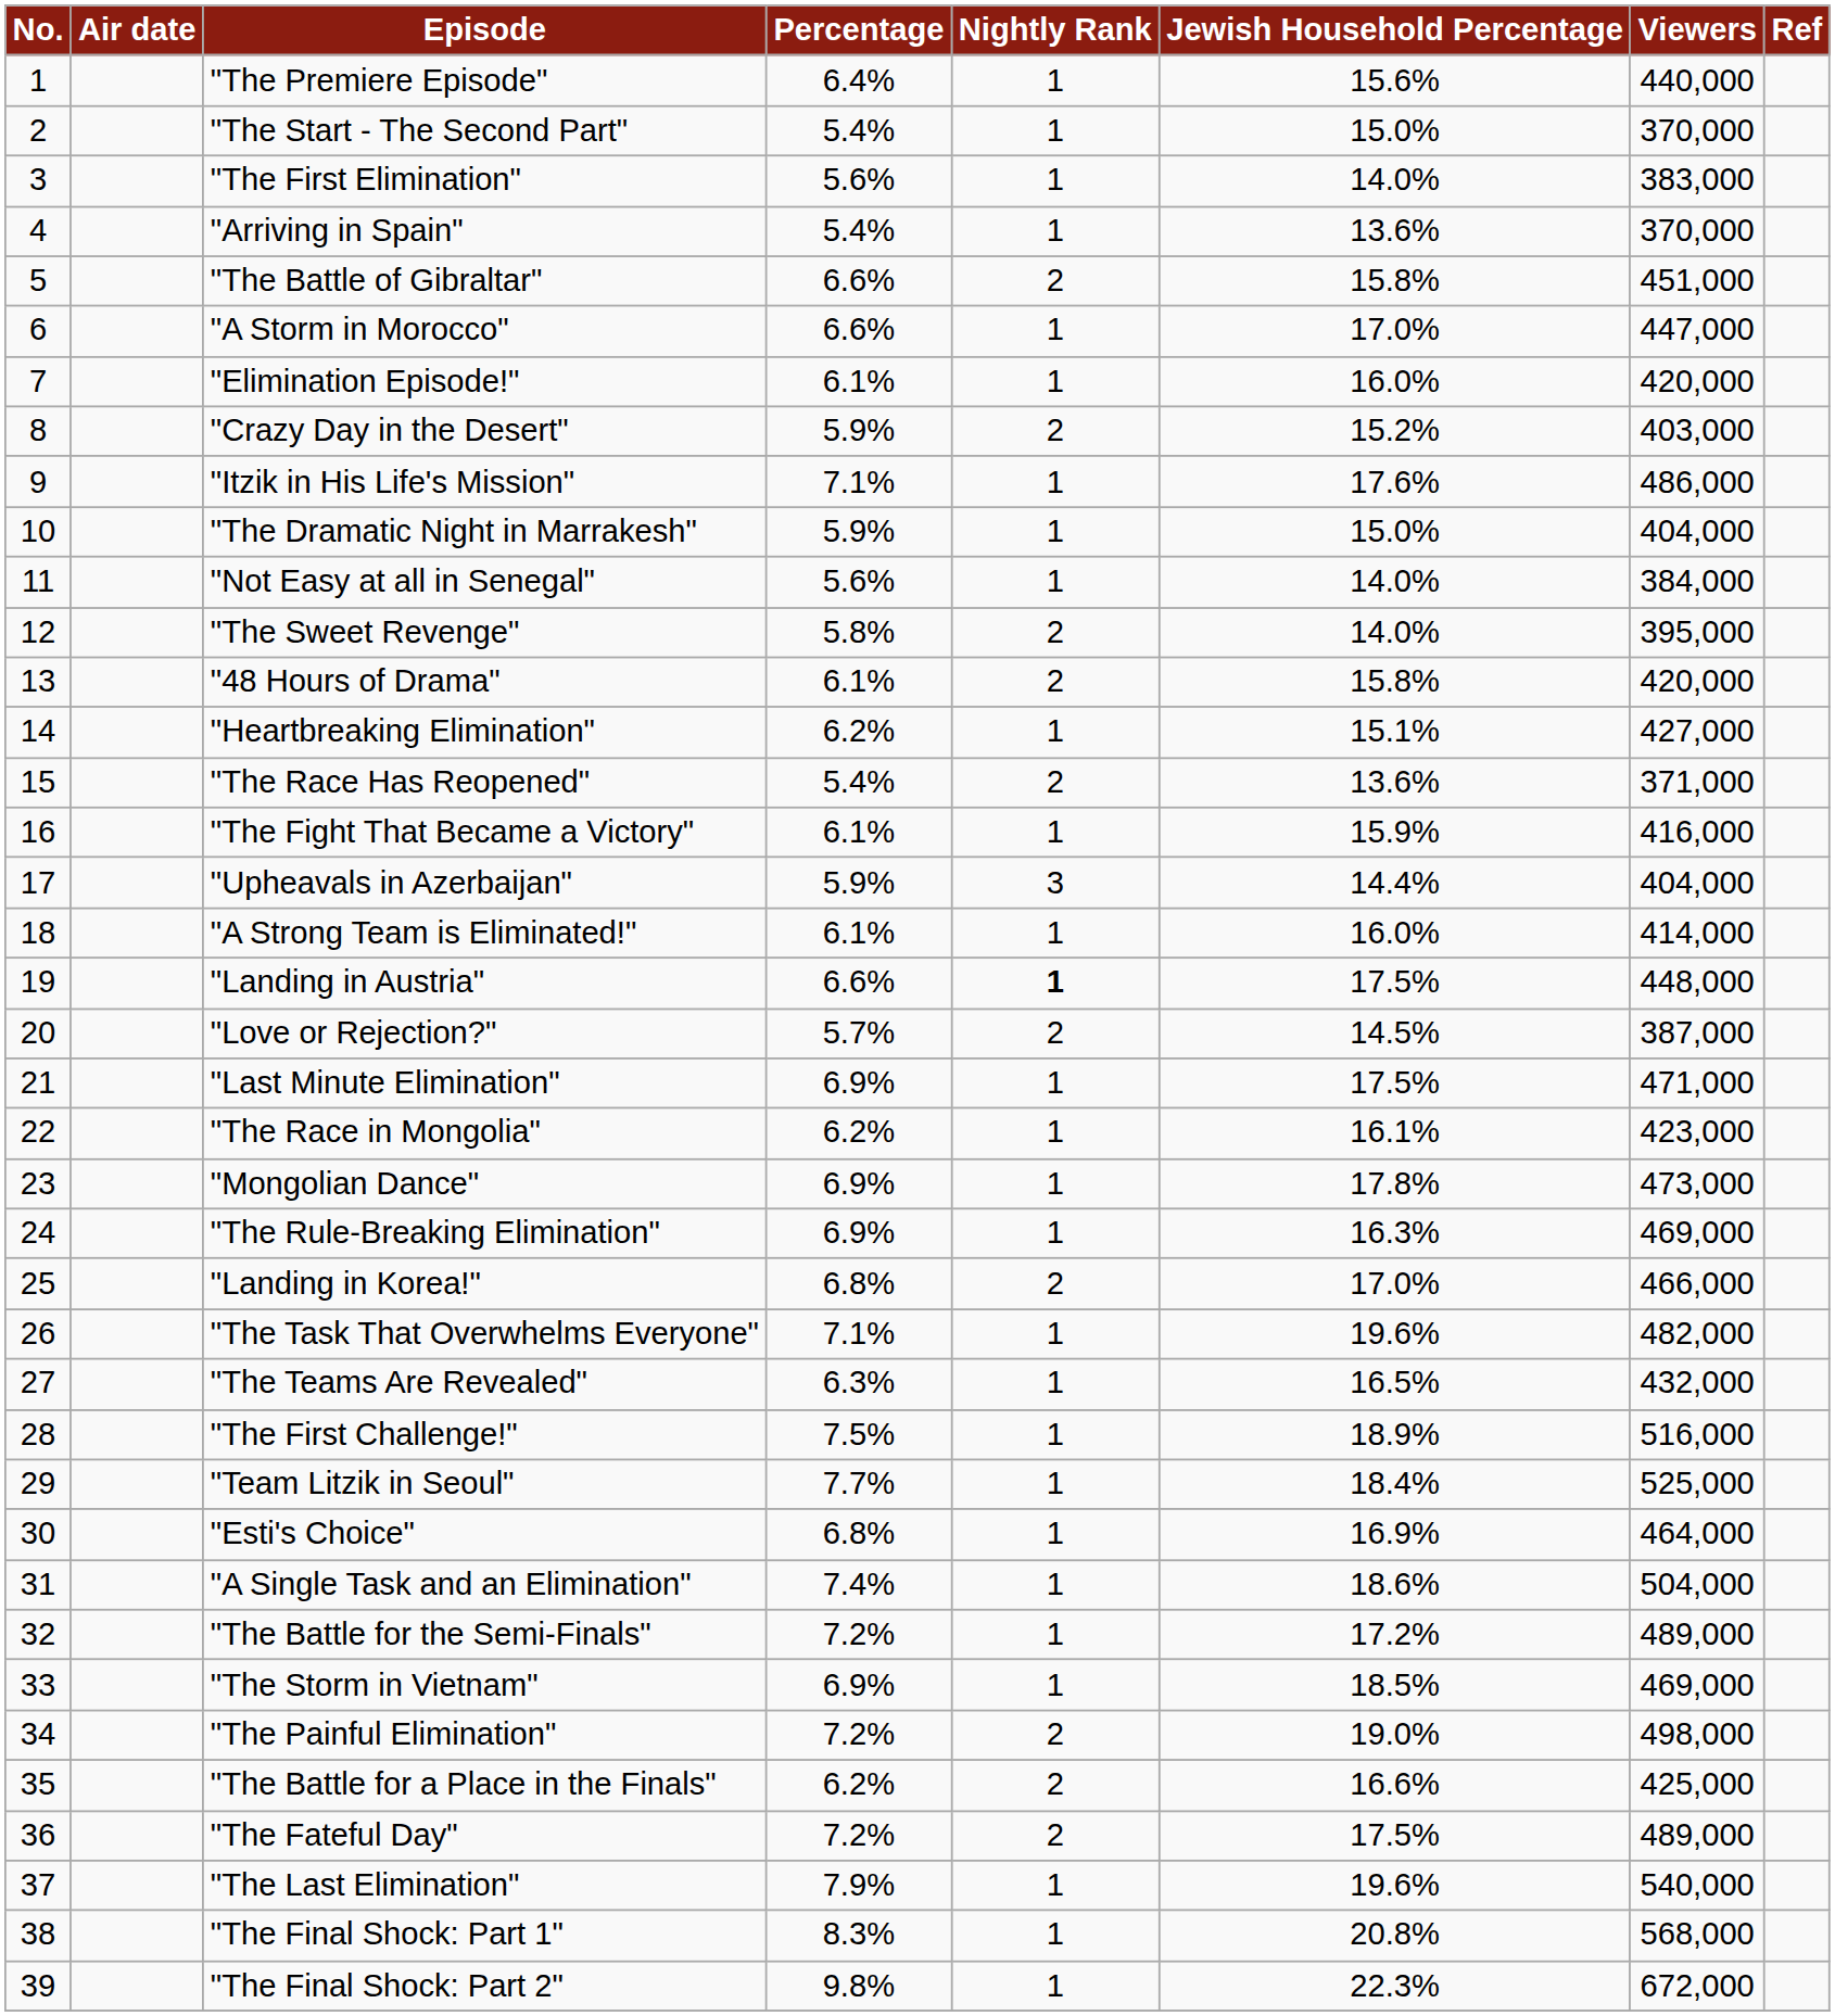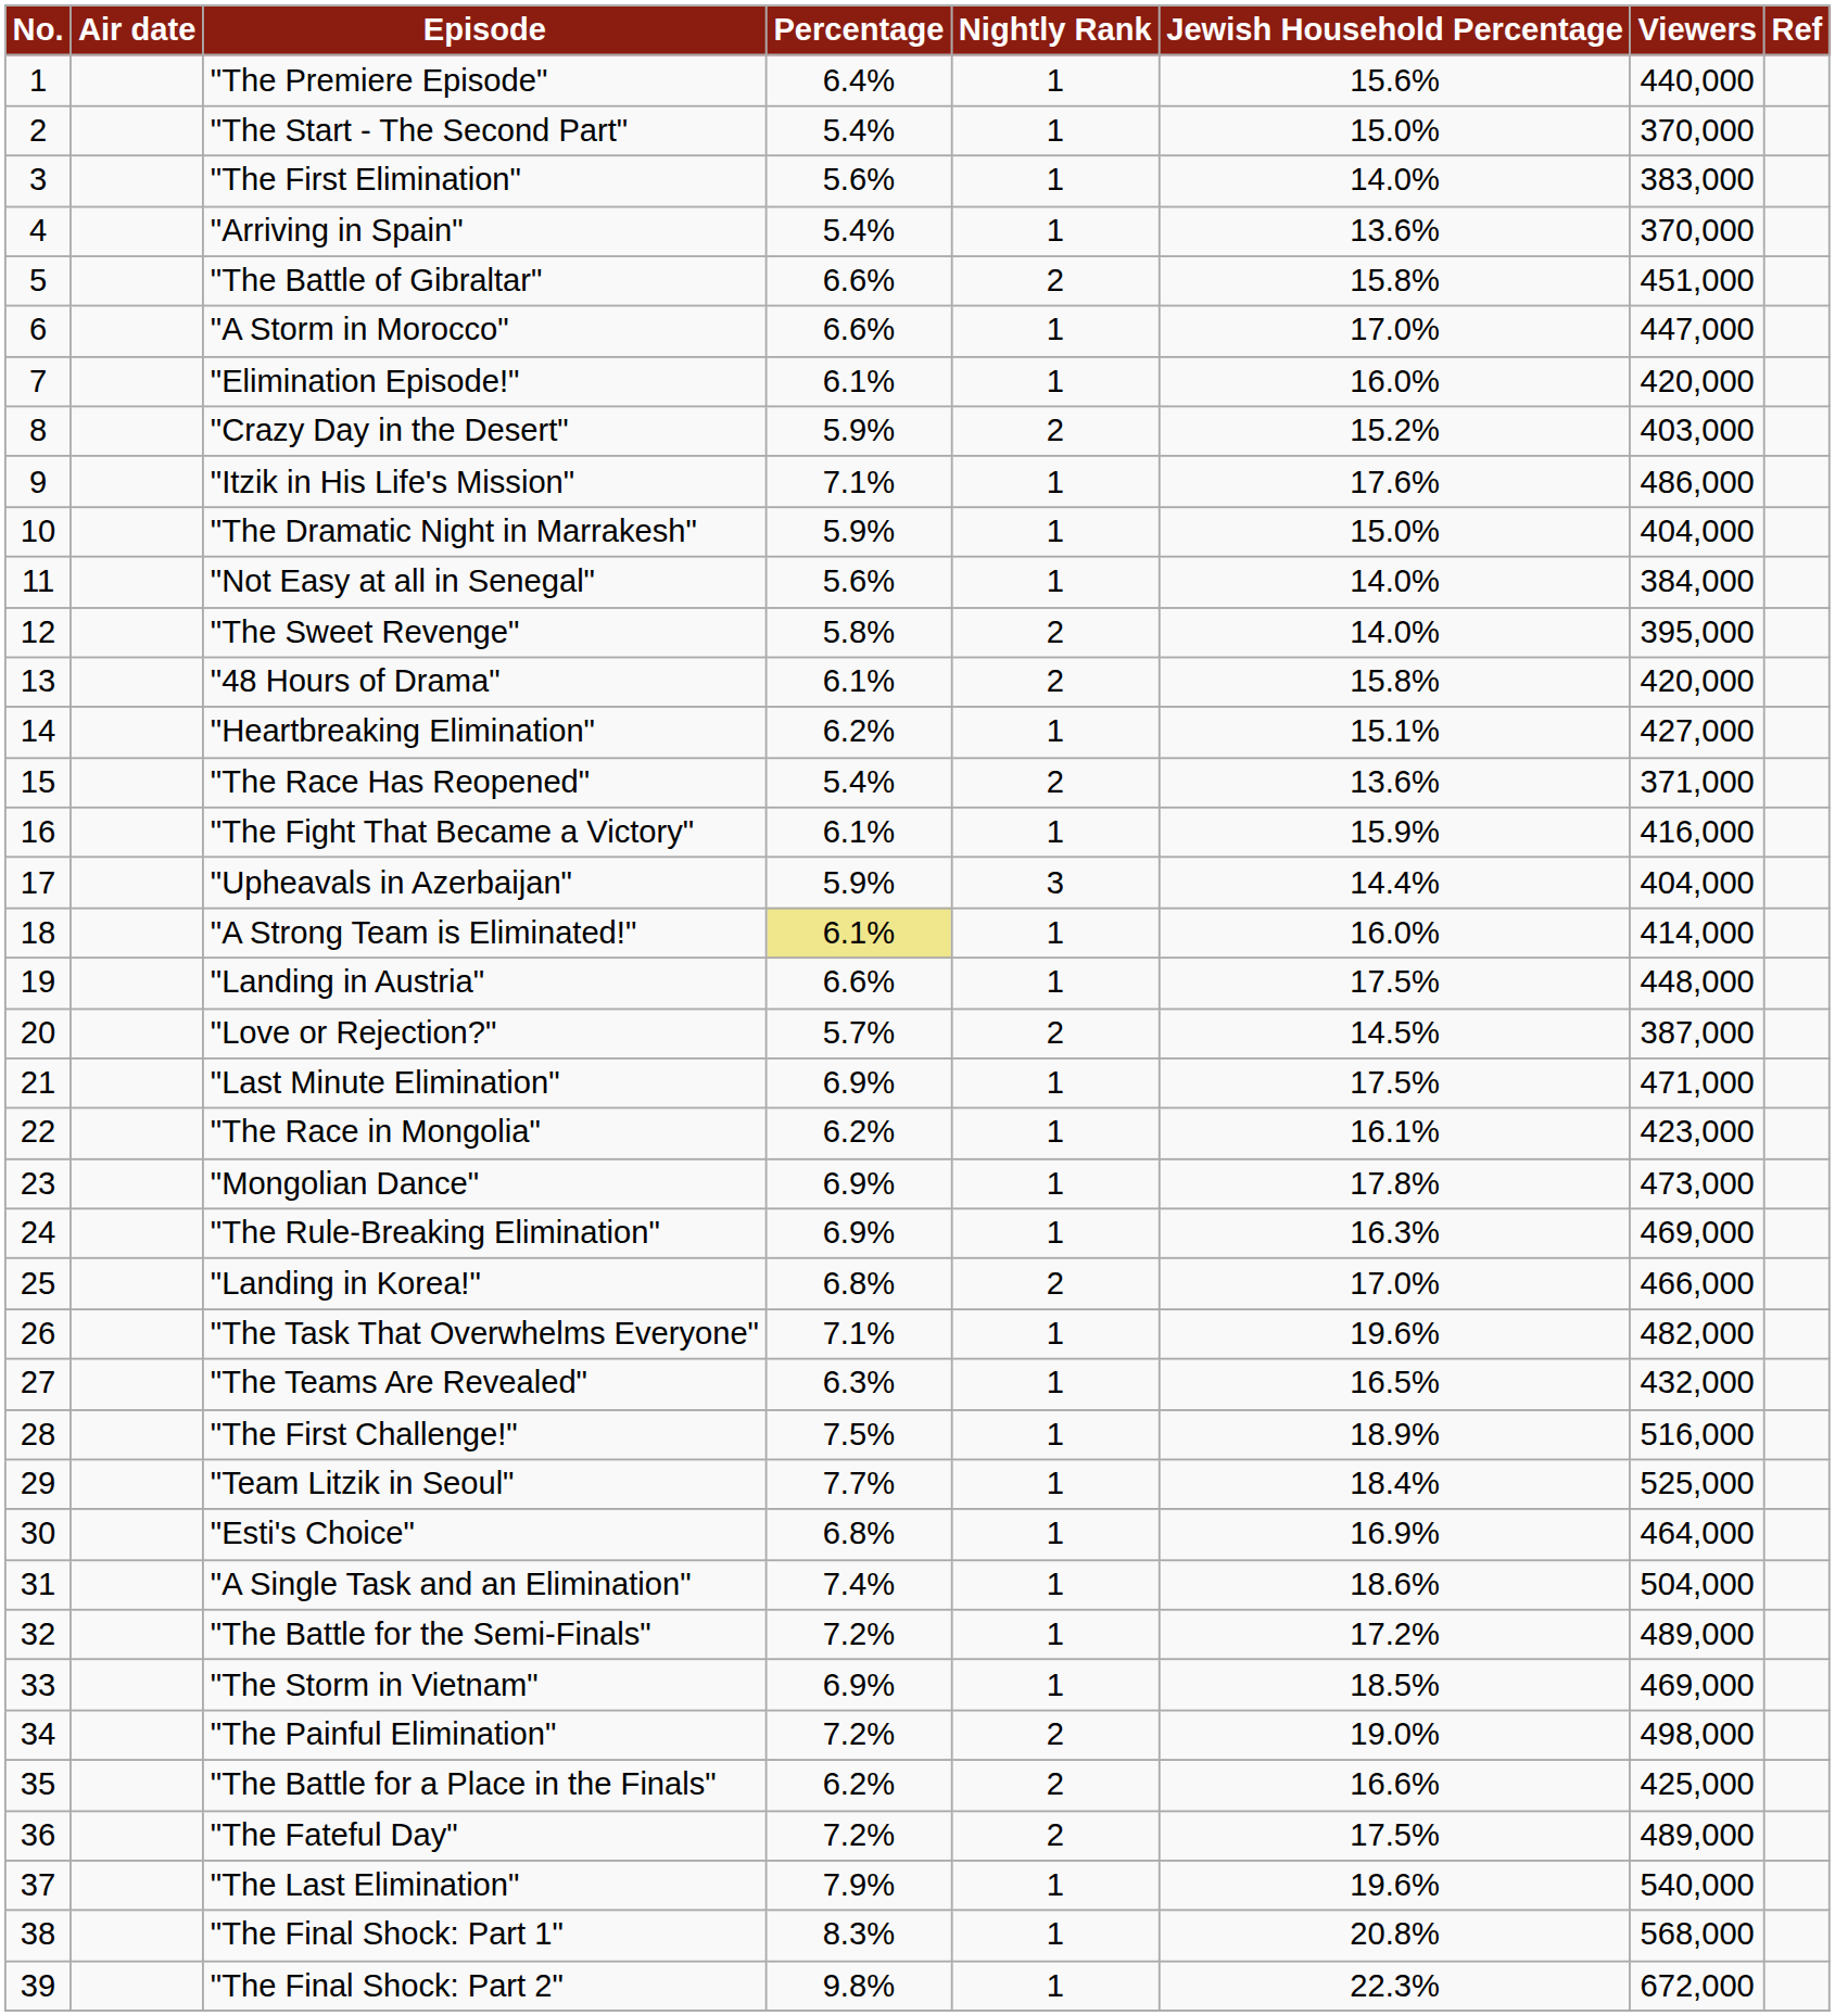"A Strong Team is Eliminated!" | Percentage: no background -> khaki background
"Landing in Austria" | Nightly Rank: bold -> normal
